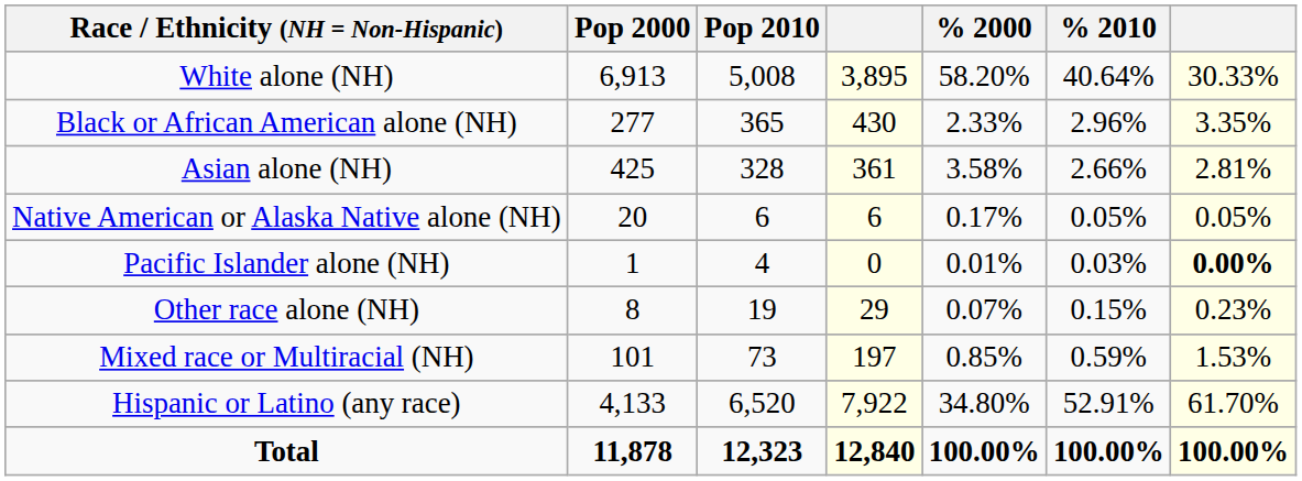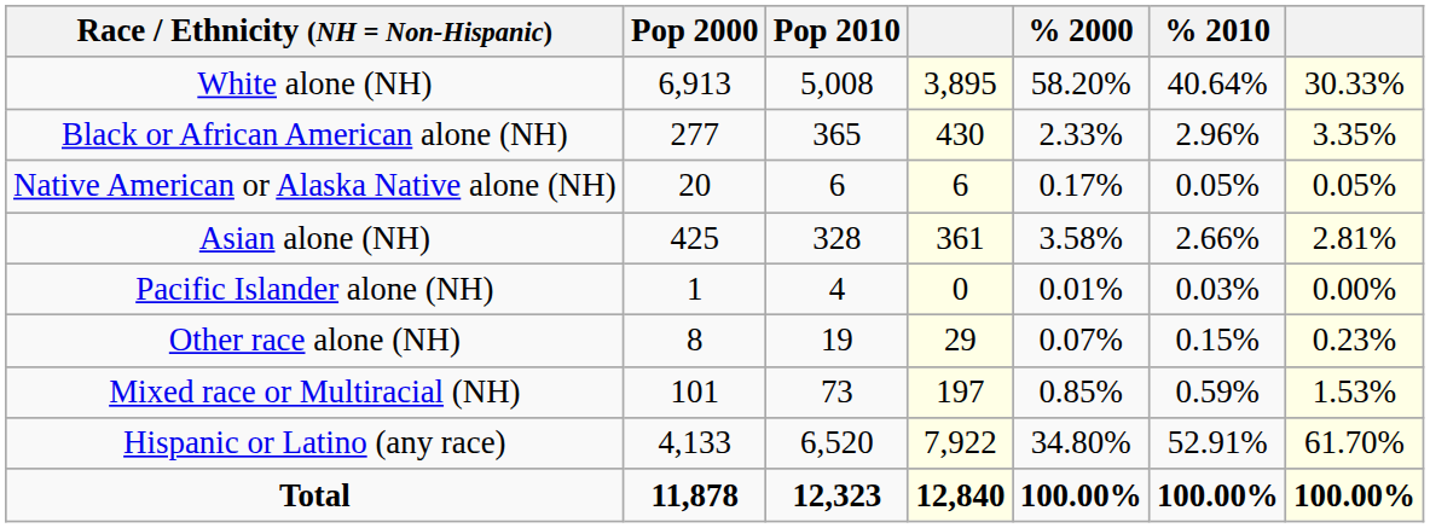rows swapped: Native American or Alaska Native alone (NH) <-> Asian alone (NH)
Pacific Islander alone (NH) | column 7: bold -> normal
